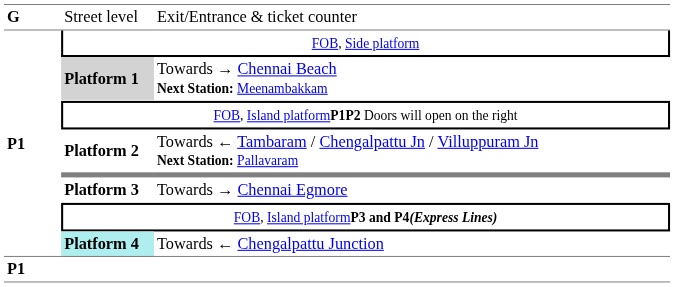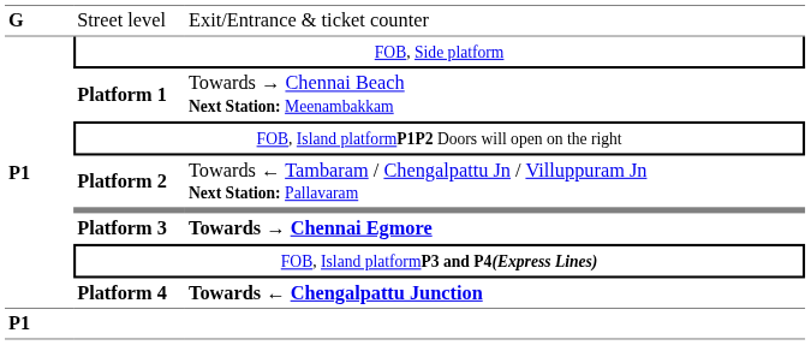Platform 1 | column 2: lightgrey background -> no background
Platform 3 | column 3: normal -> bold
Platform 4 | column 2: paleturquoise background -> no background
Platform 4 | column 3: normal -> bold
